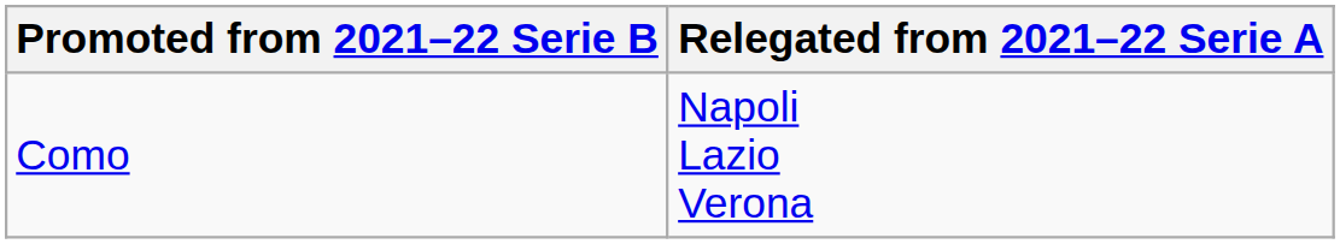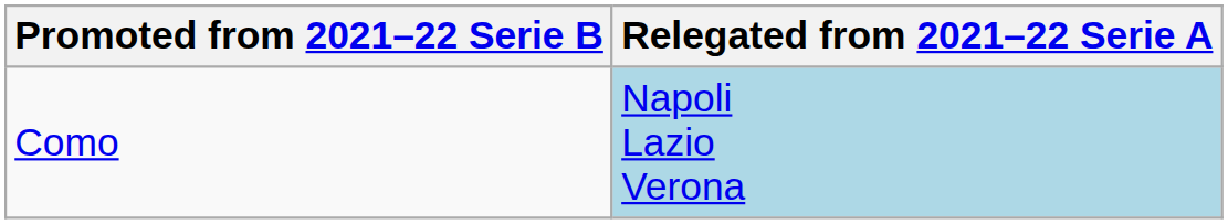Como | Relegated from 2021–22 Serie A: no background -> lightblue background
